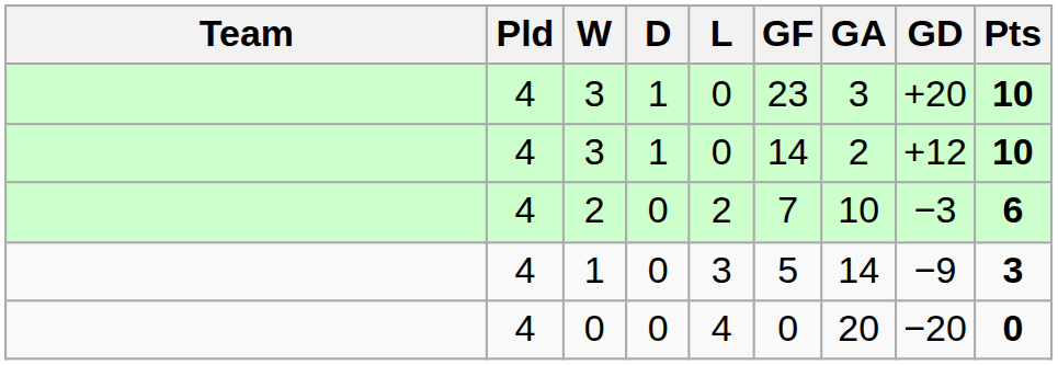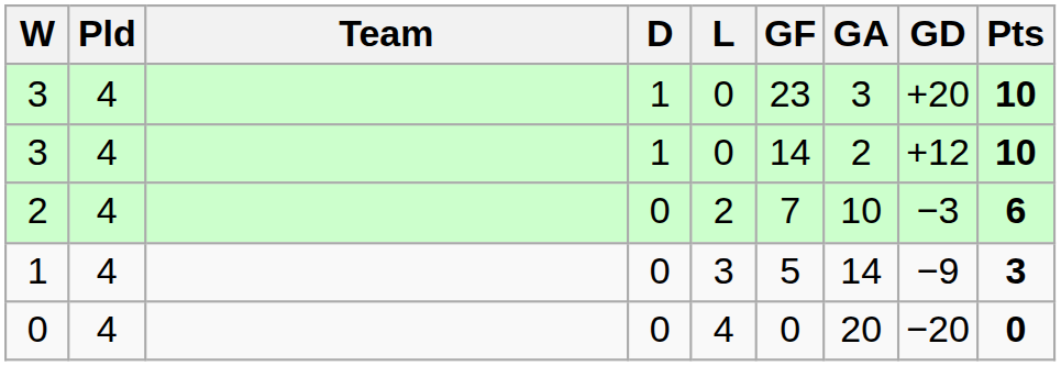columns swapped: Team <-> W
